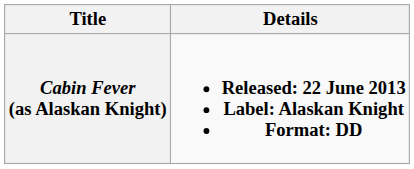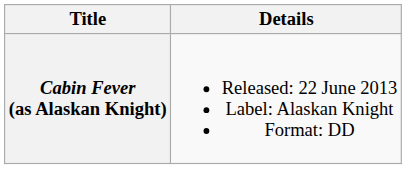Cabin Fever (as Alaskan Knight) | Details: bold -> normal
